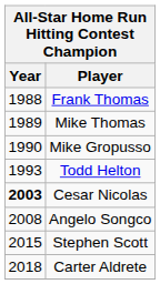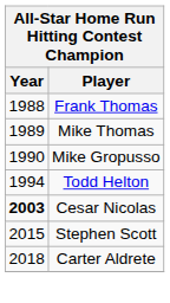Todd Helton | Year: 1993 -> 1994
- row: 2008 | Angelo Songco
